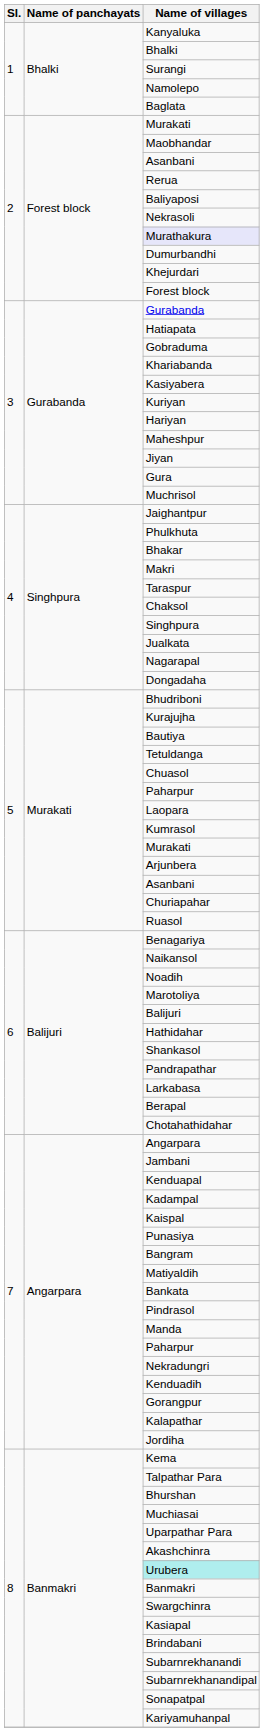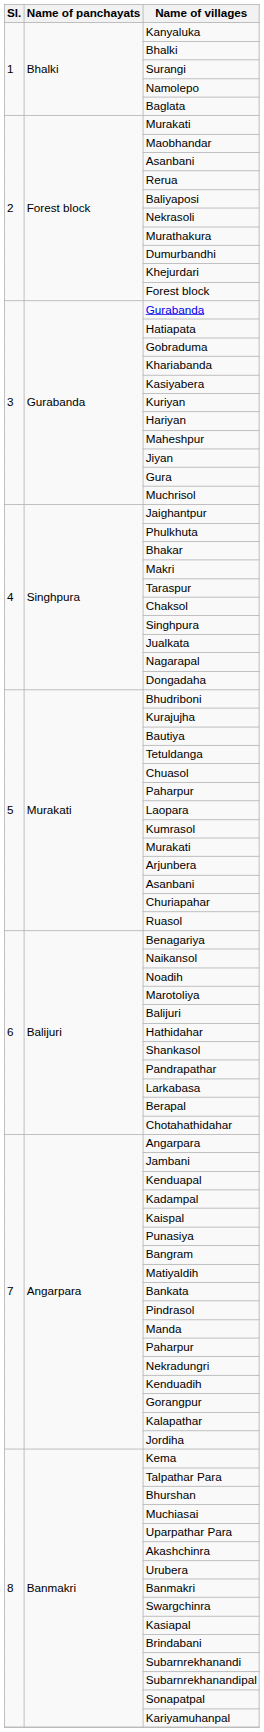Murathakura | Name of villages: lavender background -> no background
Urubera | Name of villages: paleturquoise background -> no background
